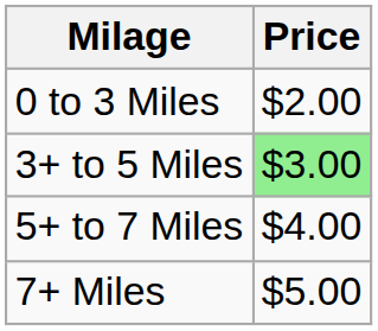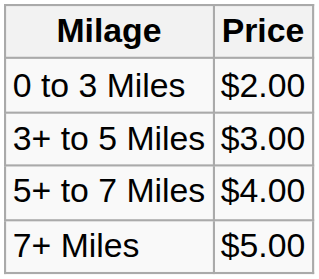3+ to 5 Miles | Price: lightgreen background -> no background
